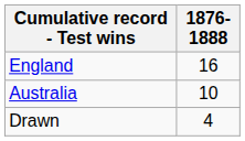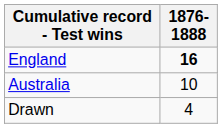England | 1876-1888: normal -> bold
